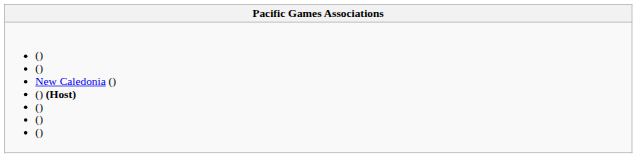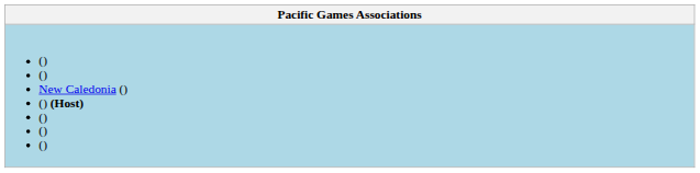row 2 | column 1: no background -> lightblue background
